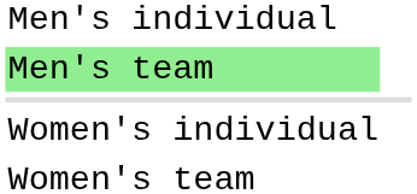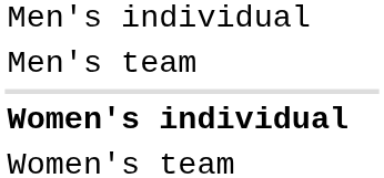Men's team | column 1: lightgreen background -> no background
Women's individual | column 1: normal -> bold
